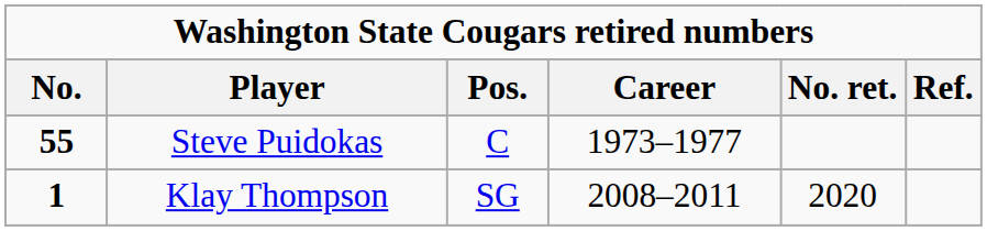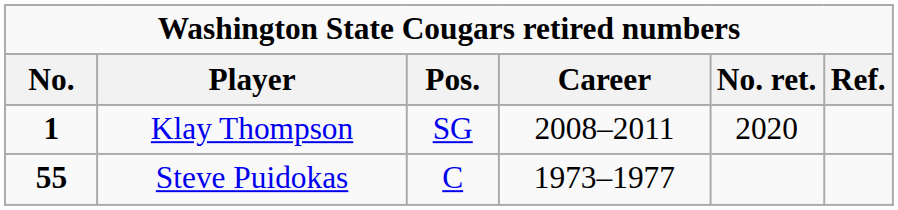rows swapped: Klay Thompson <-> Steve Puidokas
